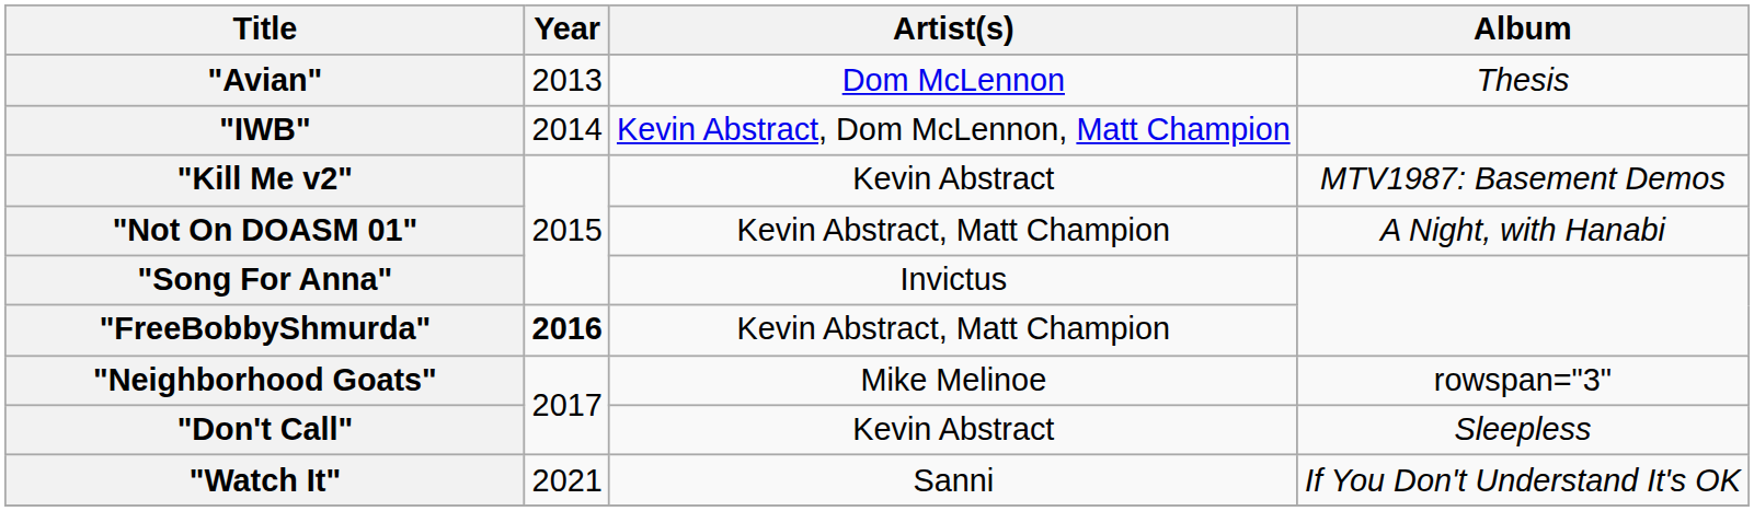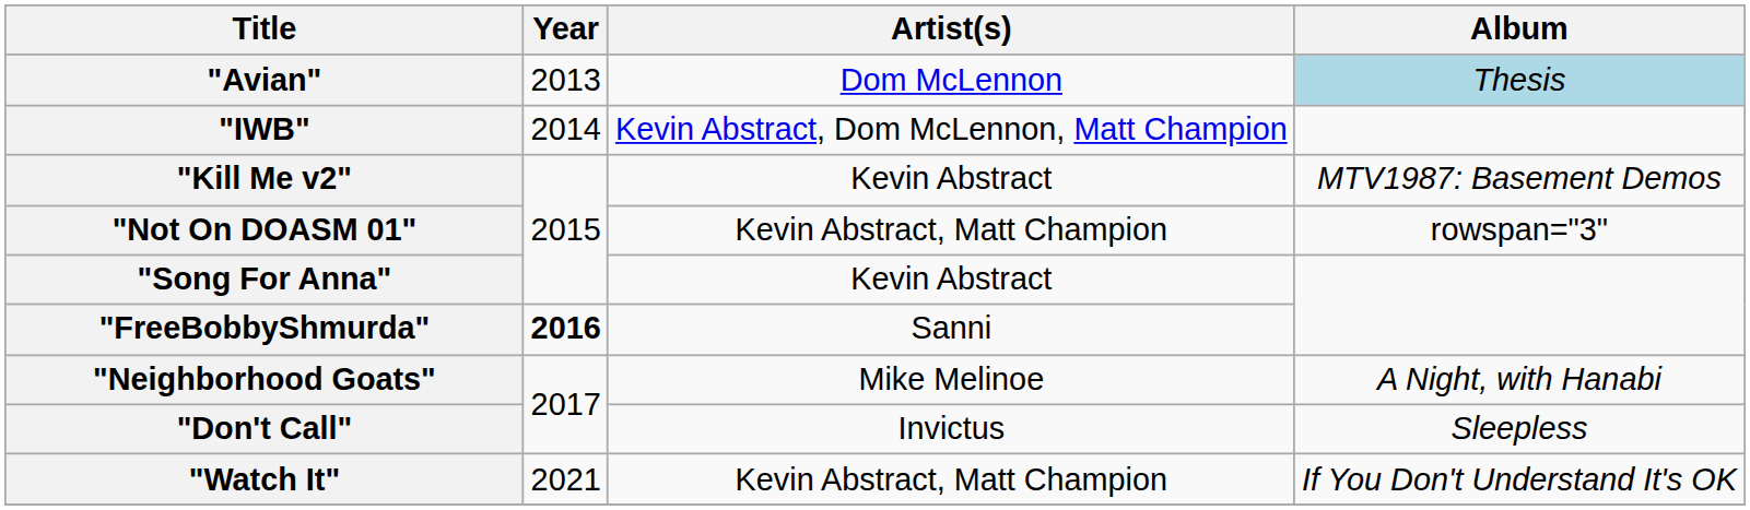"Avian" | Album: no background -> lightblue background
"Not On DOASM 01" | Album: A Night, with Hanabi -> rowspan="3"
"Song For Anna" | Artist(s): Invictus -> Kevin Abstract
"FreeBobbyShmurda" | Artist(s): Kevin Abstract, Matt Champion -> Sanni
"Neighborhood Goats" | Album: rowspan="3" -> A Night, with Hanabi
"Don't Call" | Artist(s): Kevin Abstract -> Invictus
"Watch It" | Artist(s): Sanni -> Kevin Abstract, Matt Champion
